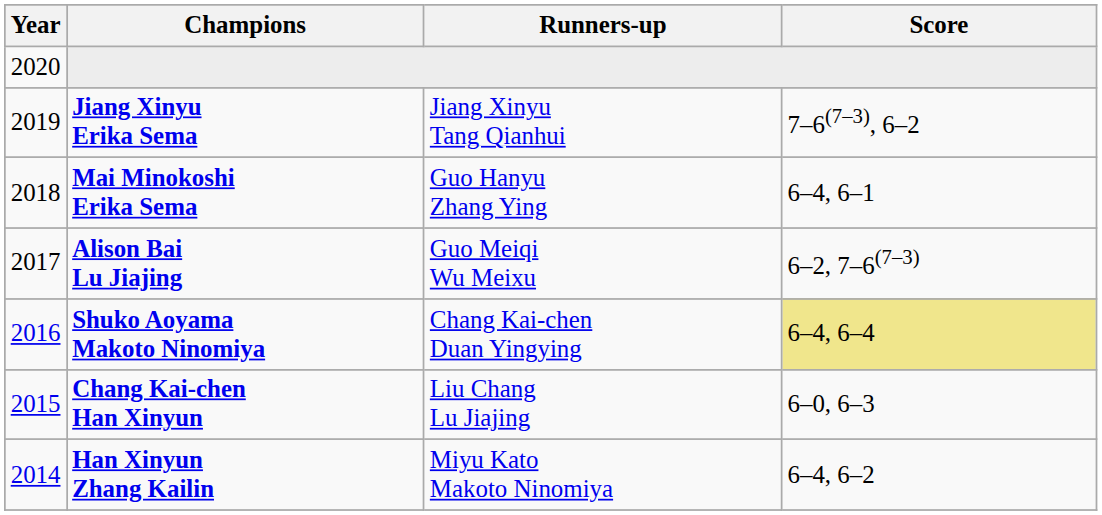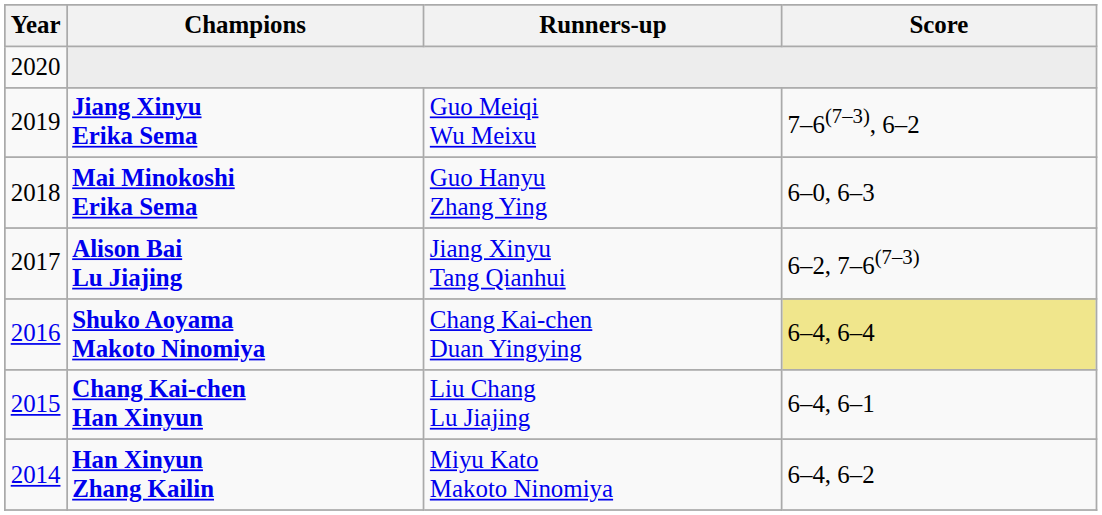Jiang Xinyu Erika Sema | Runners-up: Jiang Xinyu Tang Qianhui -> Guo Meiqi Wu Meixu
Mai Minokoshi Erika Sema | Score: 6–4, 6–1 -> 6–0, 6–3
Alison Bai Lu Jiajing | Runners-up: Guo Meiqi Wu Meixu -> Jiang Xinyu Tang Qianhui
Chang Kai-chen Han Xinyun | Score: 6–0, 6–3 -> 6–4, 6–1
